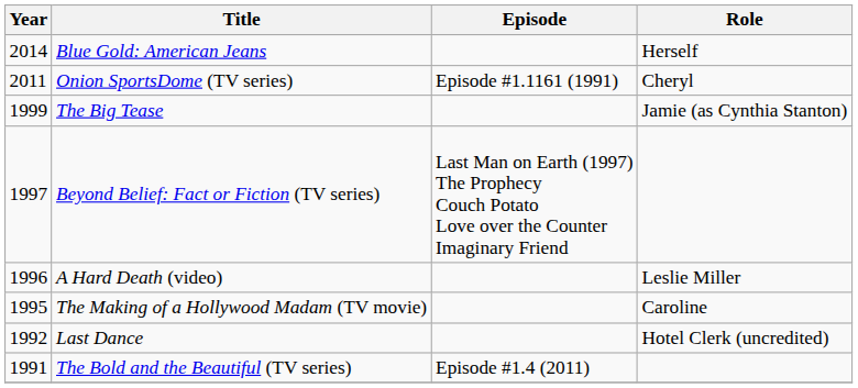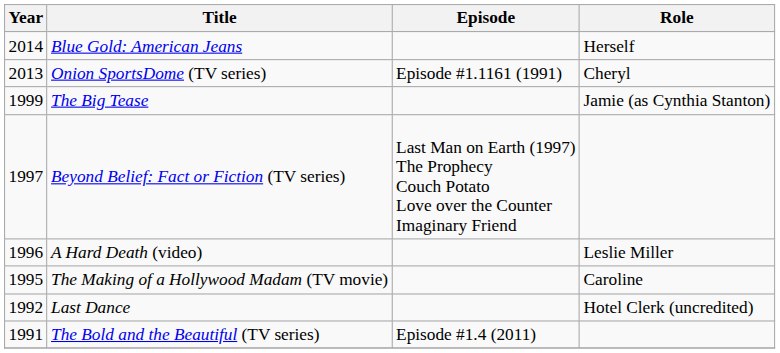Onion SportsDome (TV series) | Year: 2011 -> 2013
